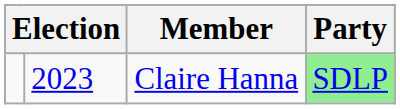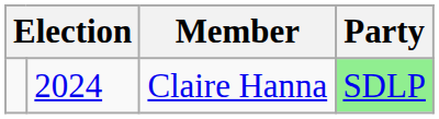Claire Hanna | column 2: 2023 -> 2024
